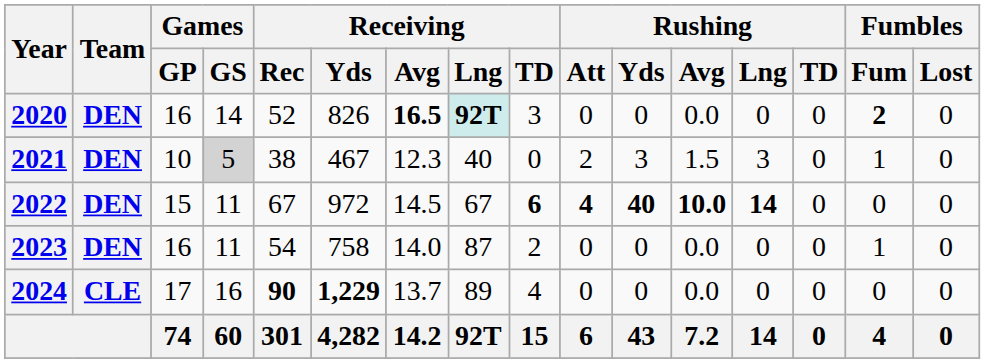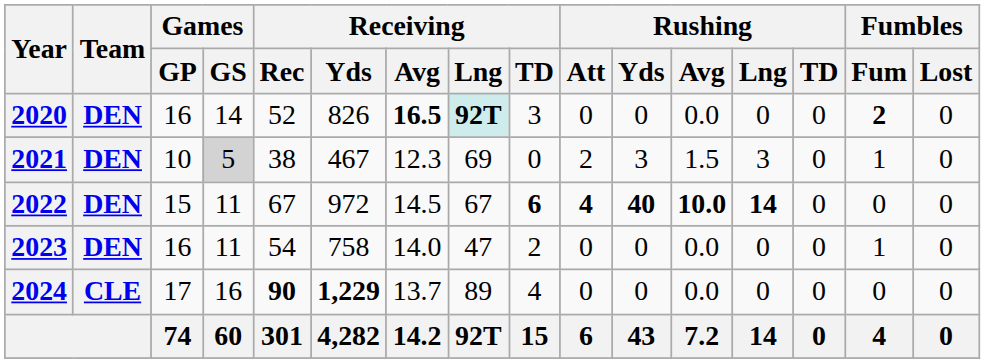2021 | Receiving / Lng: 40 -> 69
2023 | Receiving / Lng: 87 -> 47
